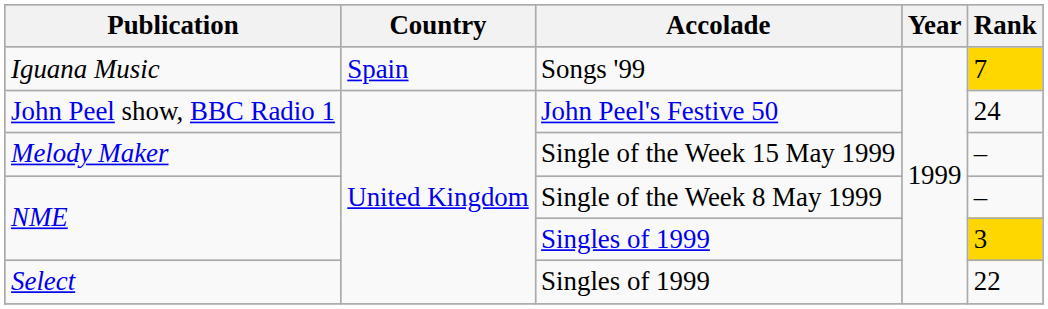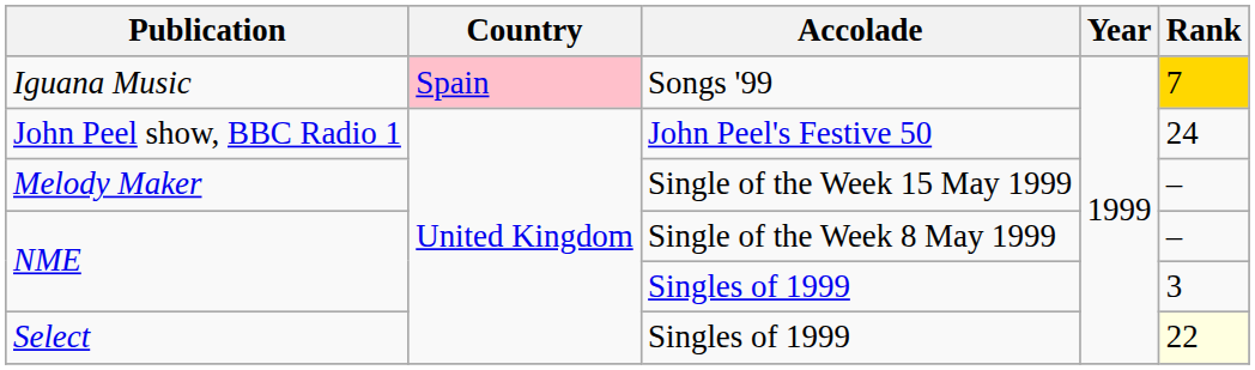Iguana Music | Country: no background -> pink background
NME / Singles of 1999 | Rank: gold background -> no background
Select | Rank: no background -> lightyellow background
